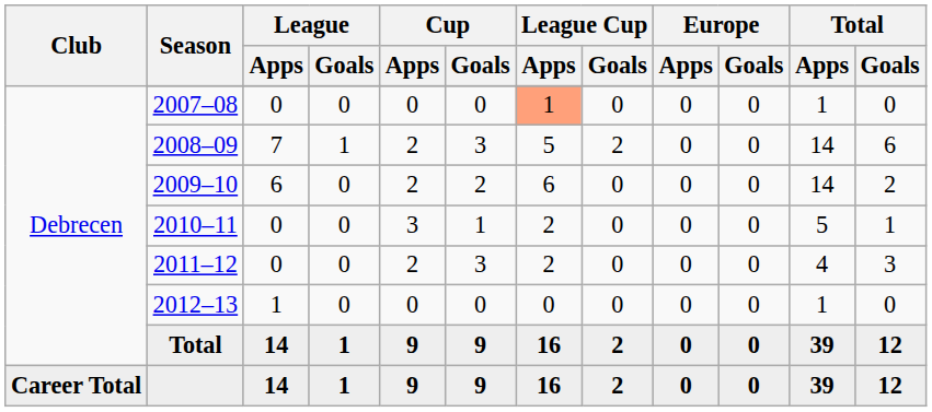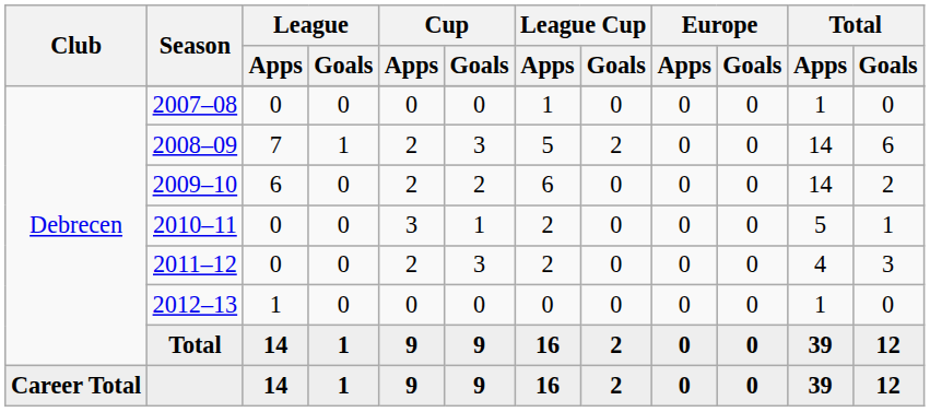2007–08 | League Cup / Apps: lightsalmon background -> no background
